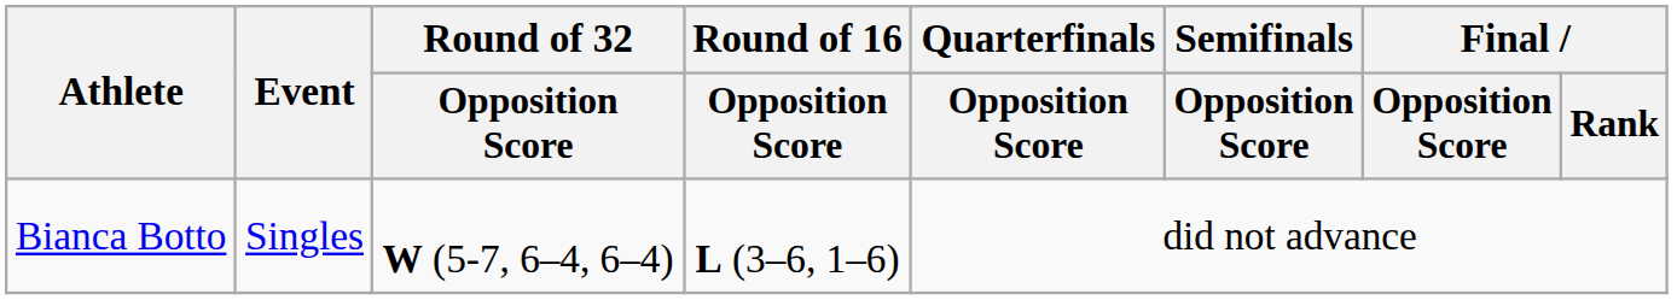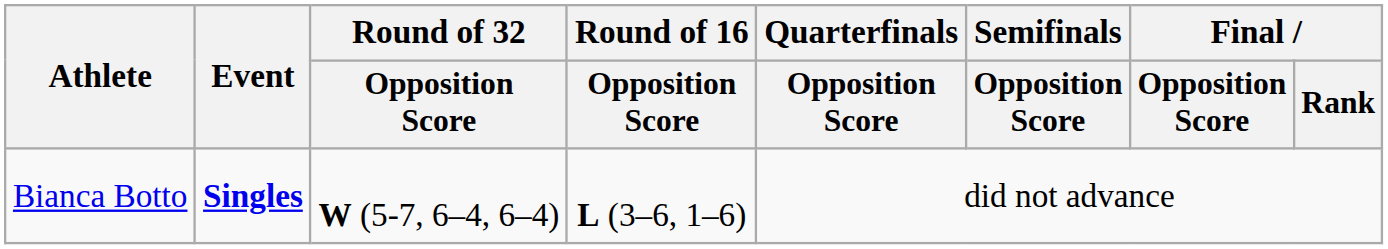Bianca Botto | Event: normal -> bold
